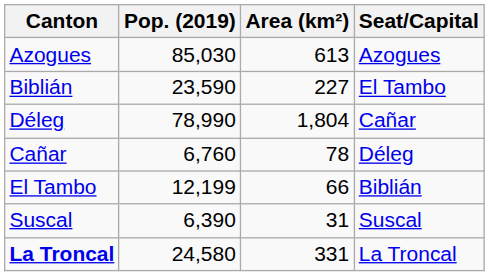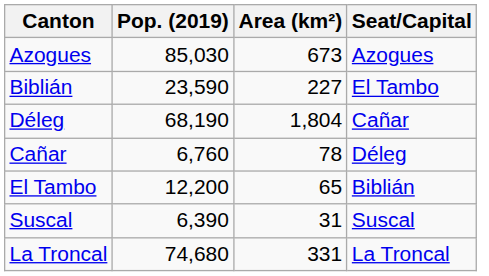row 2 | Area (km²): 613 -> 673
row 4 | Pop. (2019): 78,990 -> 68,190
row 6 | Pop. (2019): 12,199 -> 12,200
row 6 | Area (km²): 66 -> 65
row 8 | Canton: bold -> normal
row 8 | Pop. (2019): 24,580 -> 74,680
